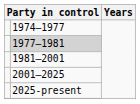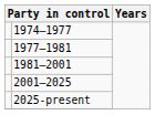1977–1981 | column 2: lightgrey background -> no background
